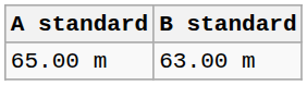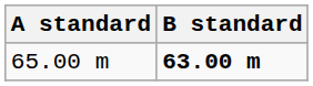65.00 m | B standard: normal -> bold
